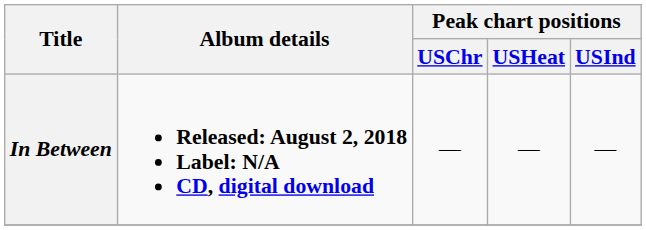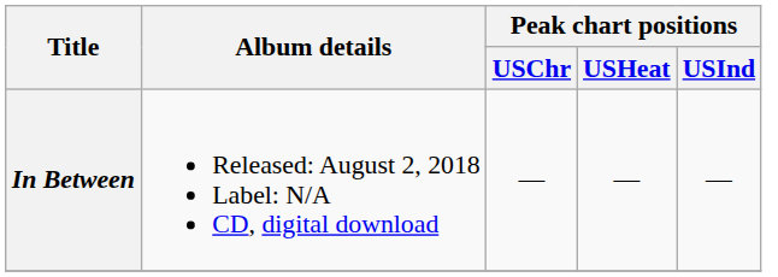In Between | Album details: bold -> normal
